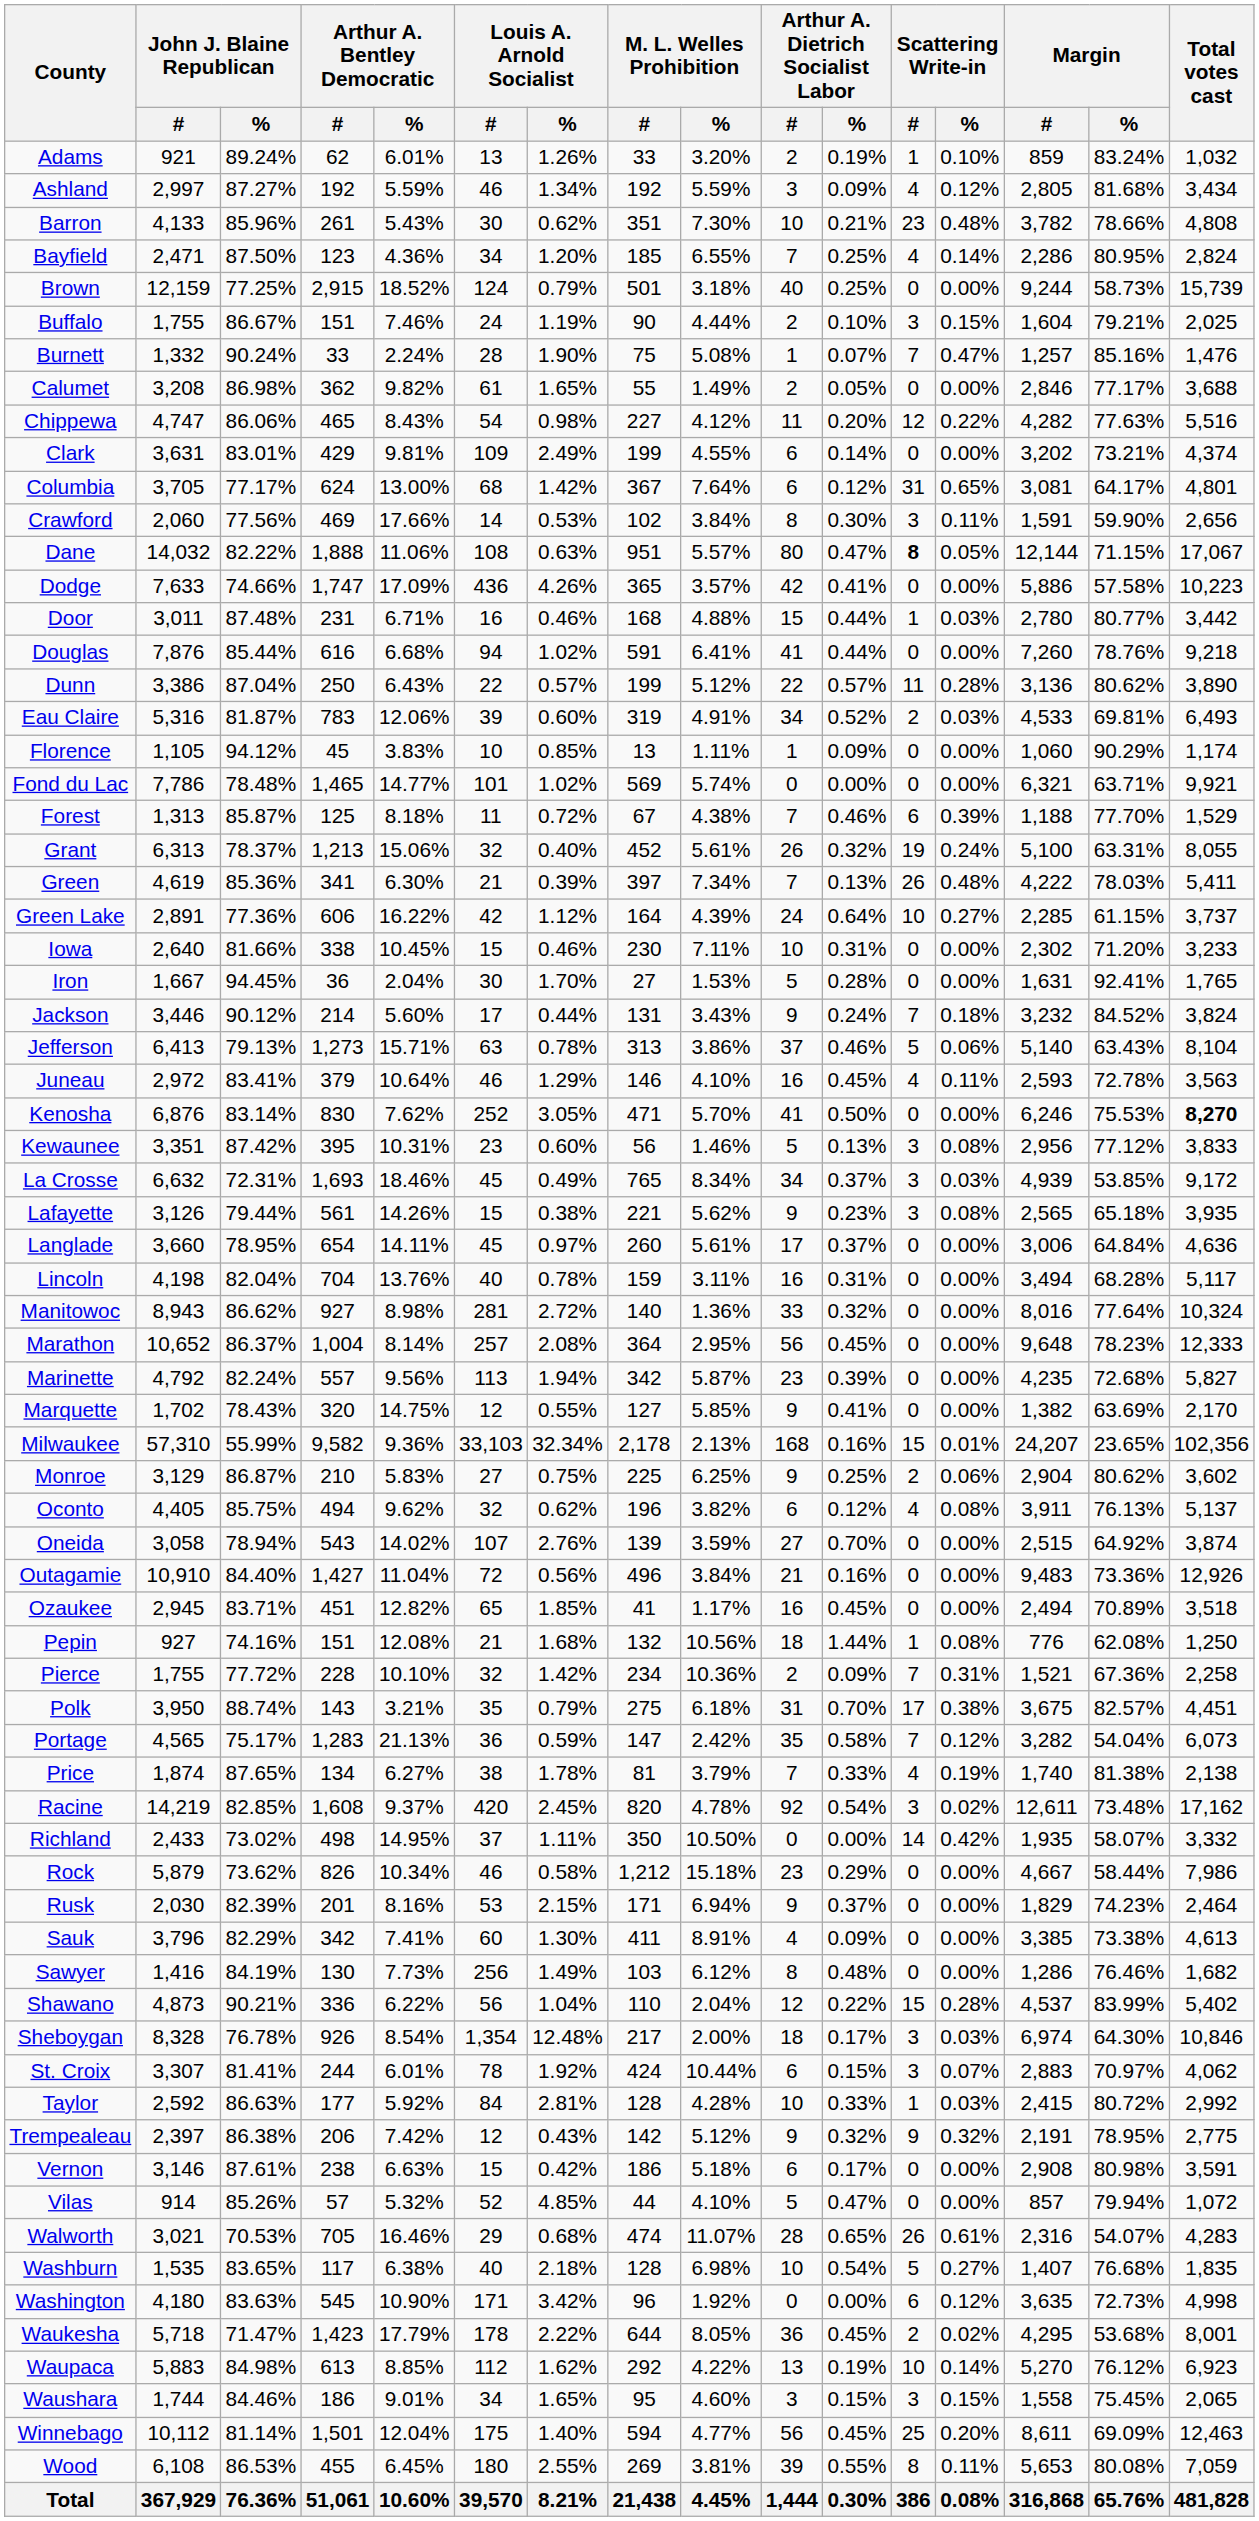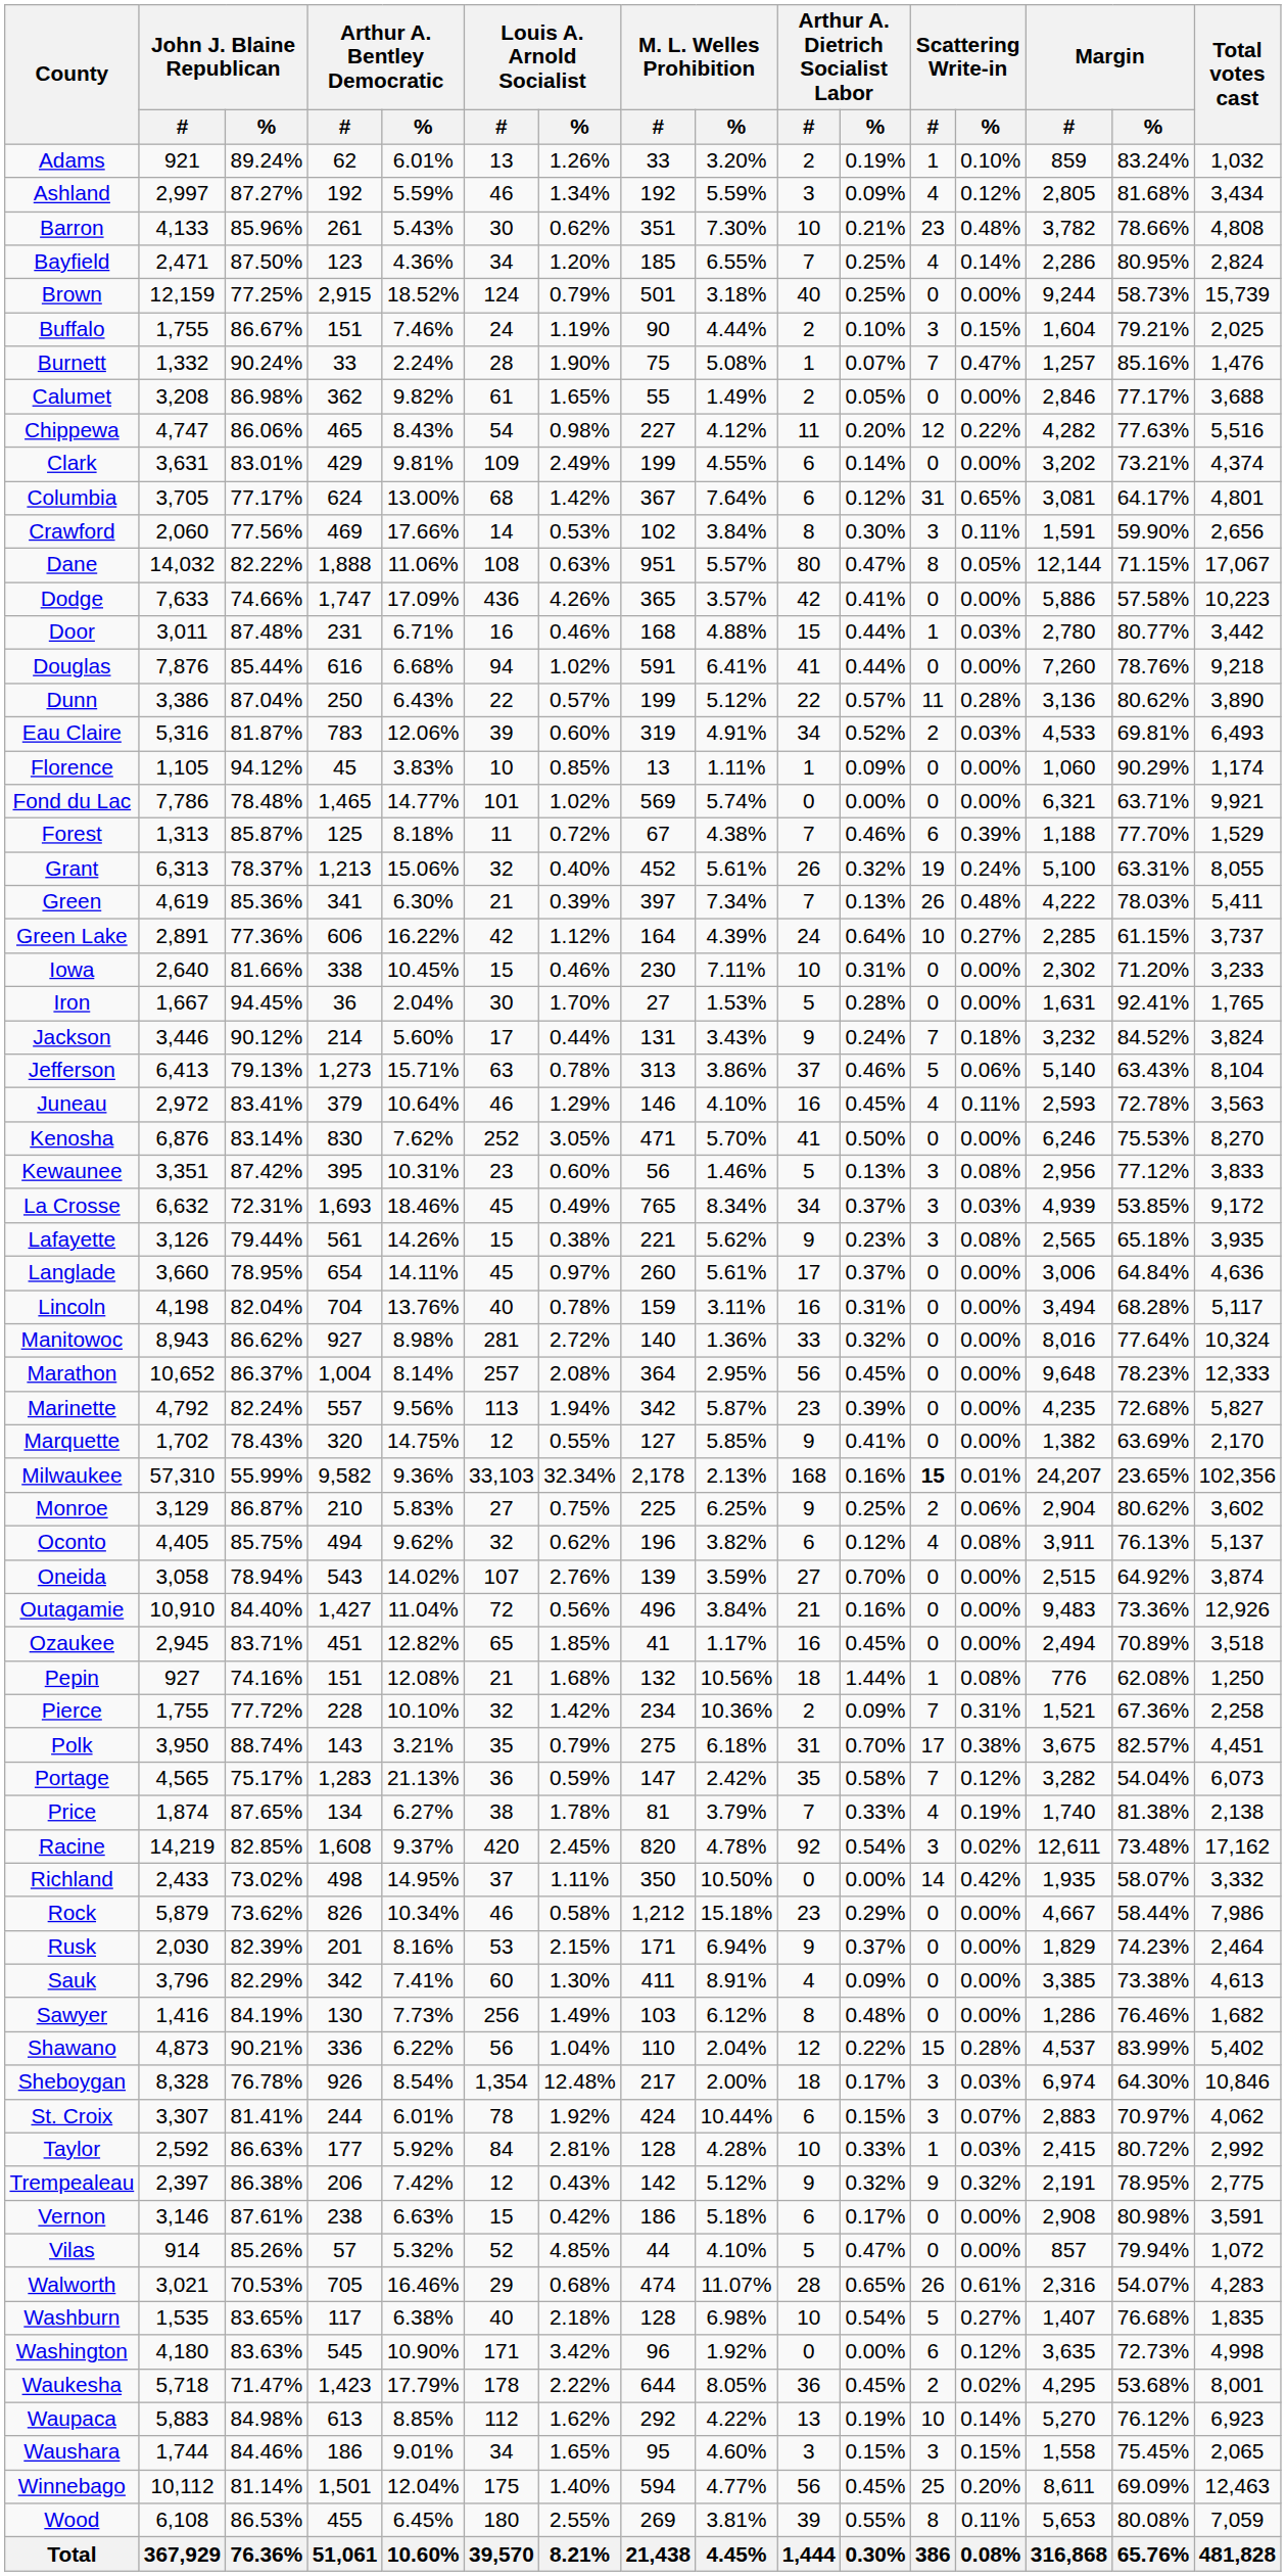Dane | Scattering Write-in / #: bold -> normal
Kenosha | Total votes cast: bold -> normal
Milwaukee | Scattering Write-in / #: normal -> bold
